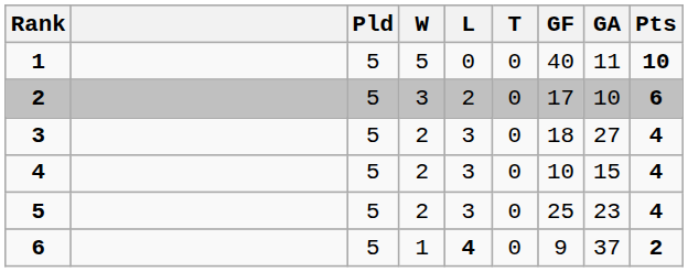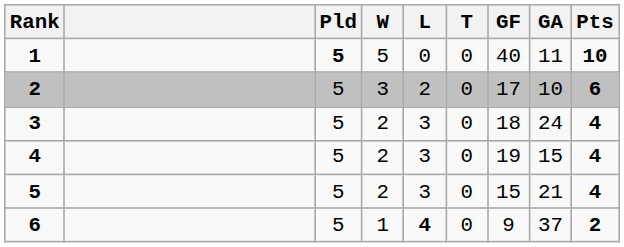row 2 | Pld: normal -> bold
row 4 | GA: 27 -> 24
row 5 | GF: 10 -> 19
row 6 | GF: 25 -> 15
row 6 | GA: 23 -> 21
